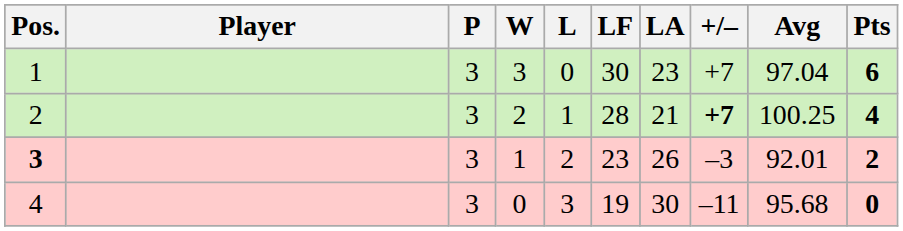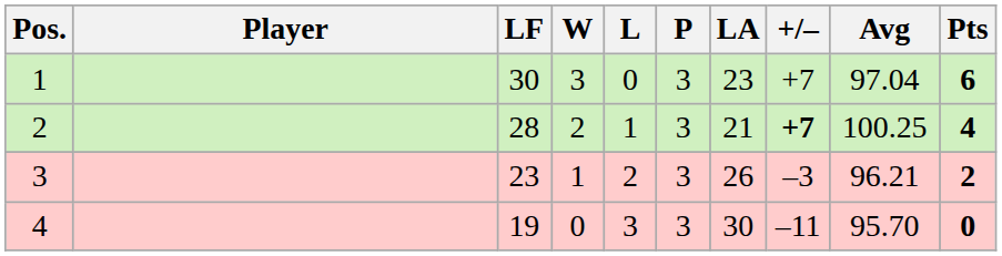columns swapped: P <-> LF
row 4 | Pos.: bold -> normal
row 4 | Avg: 92.01 -> 96.21
row 5 | Avg: 95.68 -> 95.70
